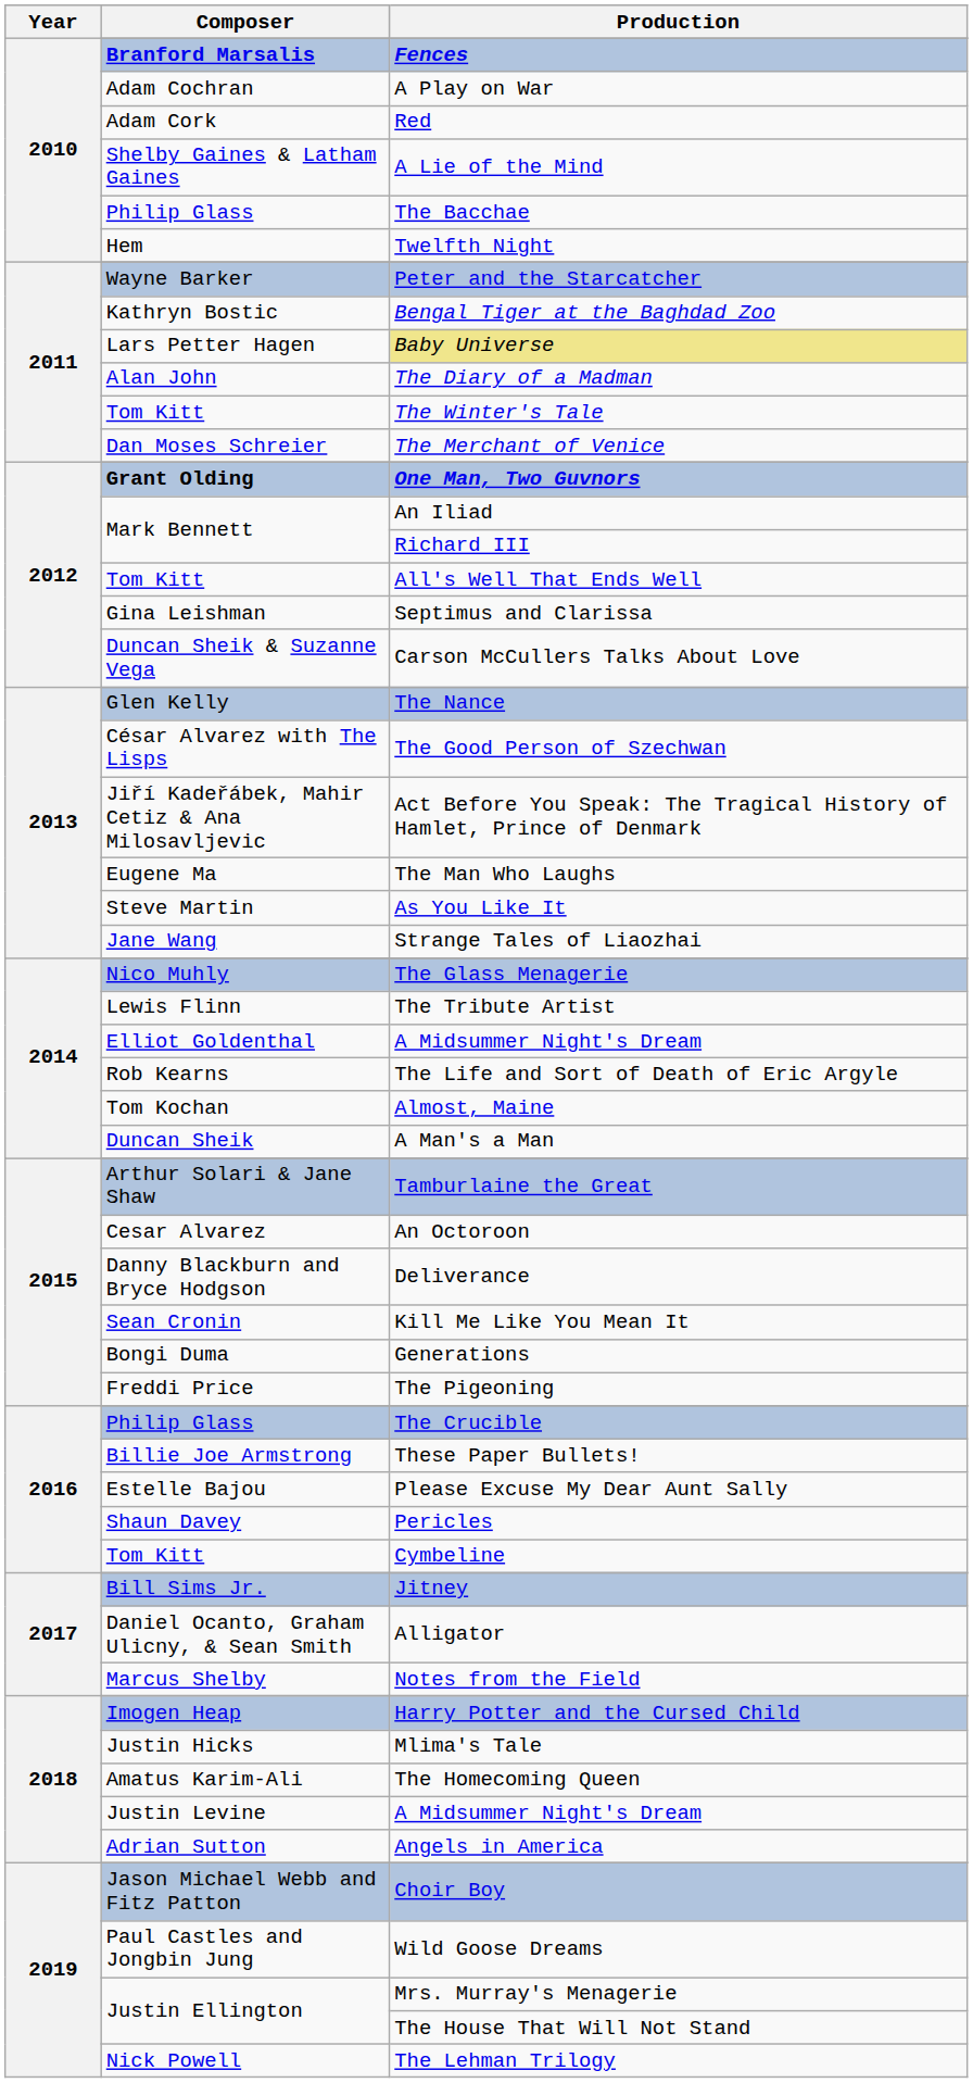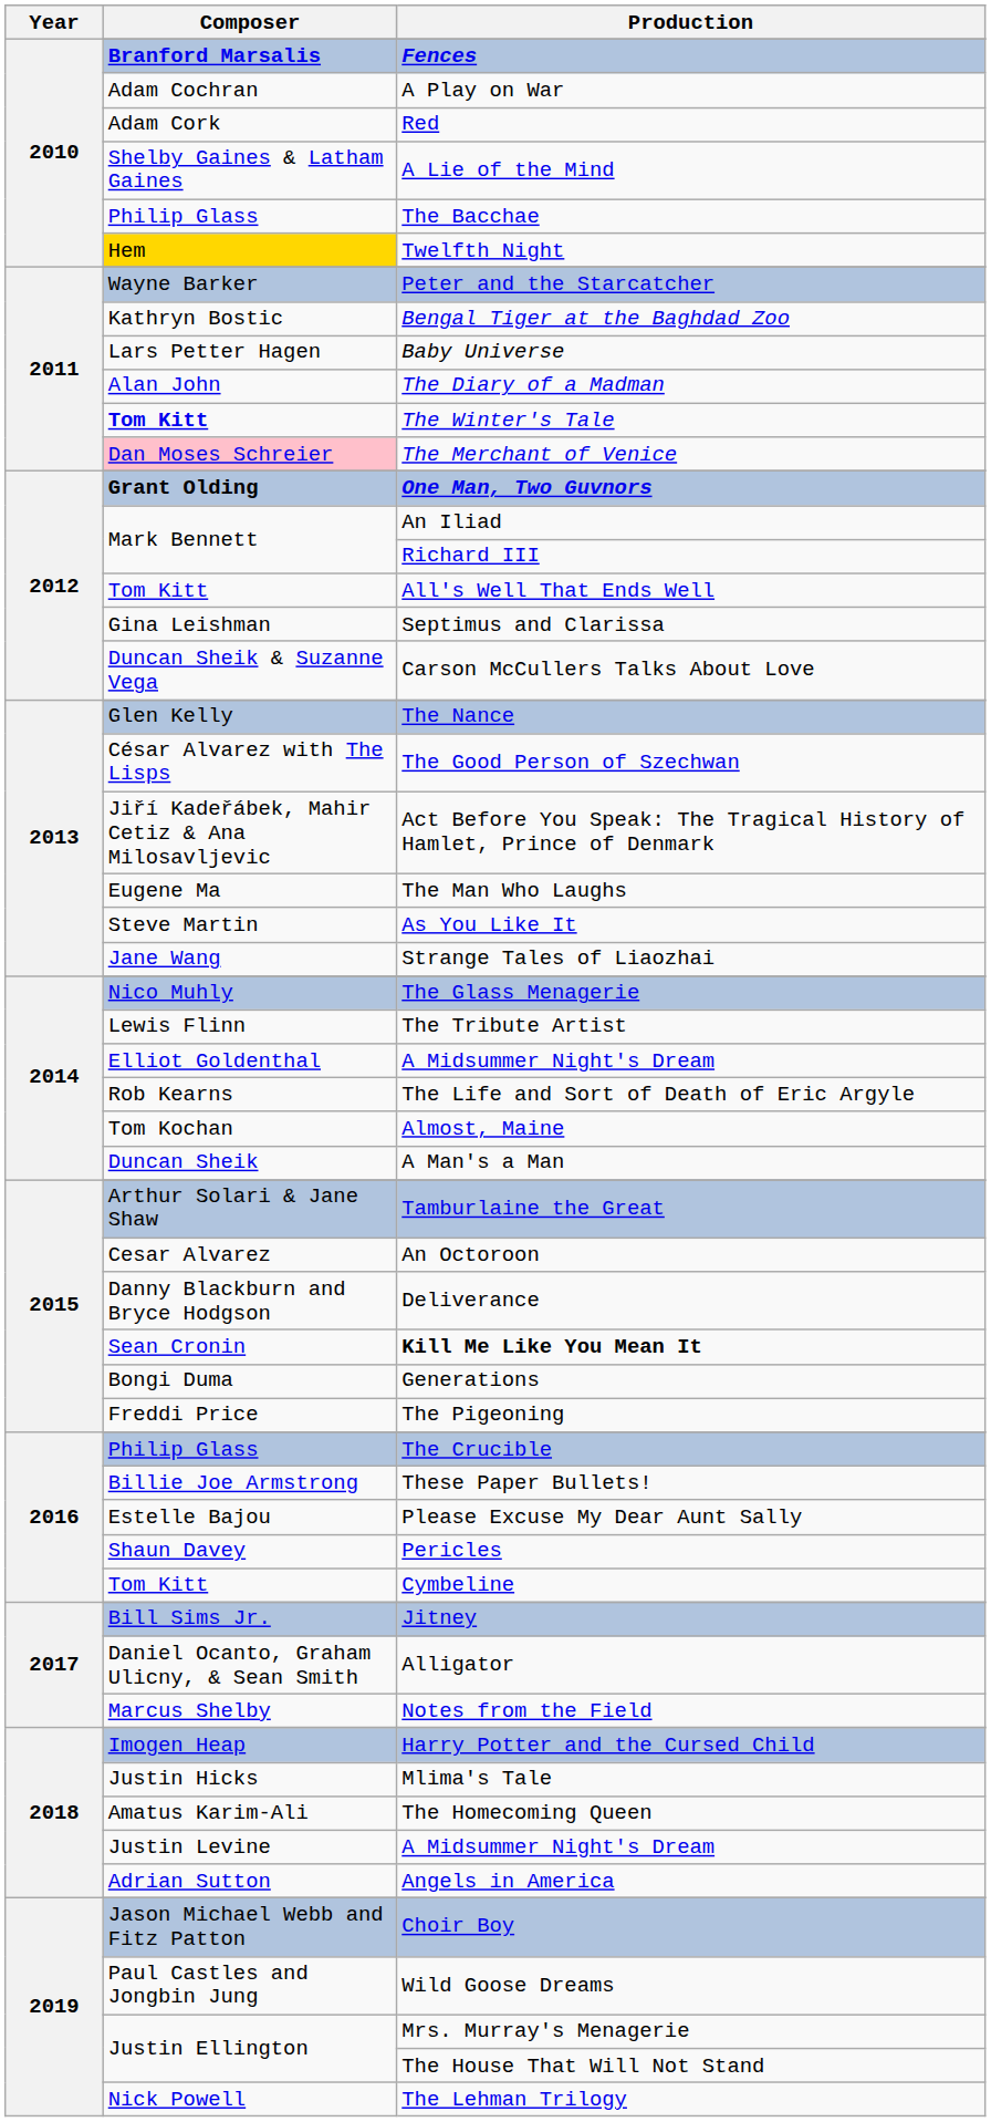Twelfth Night | Composer: no background -> gold background
Baby Universe | Production: khaki background -> no background
The Winter's Tale | Composer: normal -> bold
The Merchant of Venice | Composer: no background -> pink background
Kill Me Like You Mean It | Production: normal -> bold
